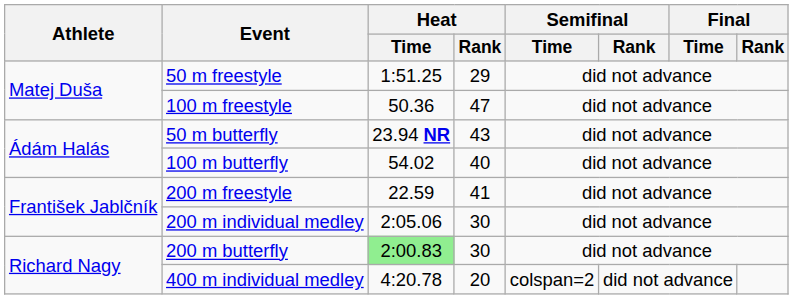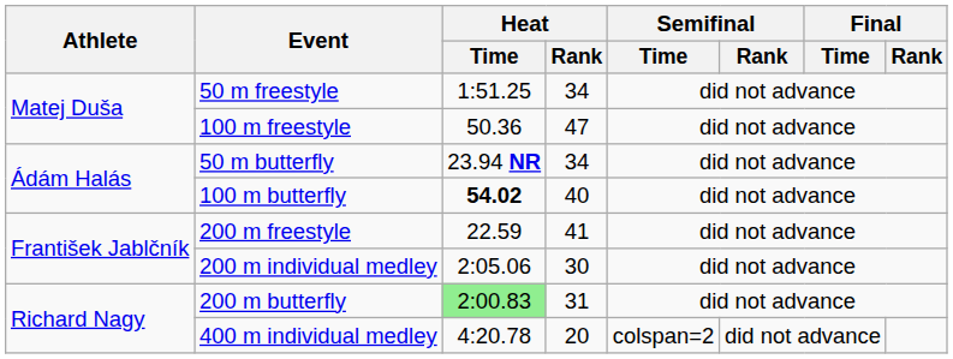50 m freestyle | Heat / Rank: 29 -> 34
50 m butterfly | Heat / Rank: 43 -> 34
100 m butterfly | Heat / Time: normal -> bold
200 m butterfly | Heat / Rank: 30 -> 31
